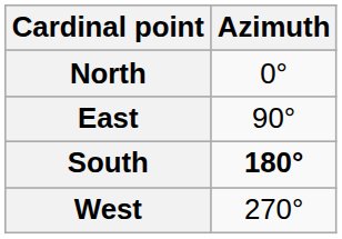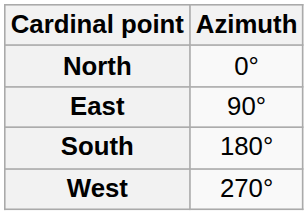South | Azimuth: bold -> normal
